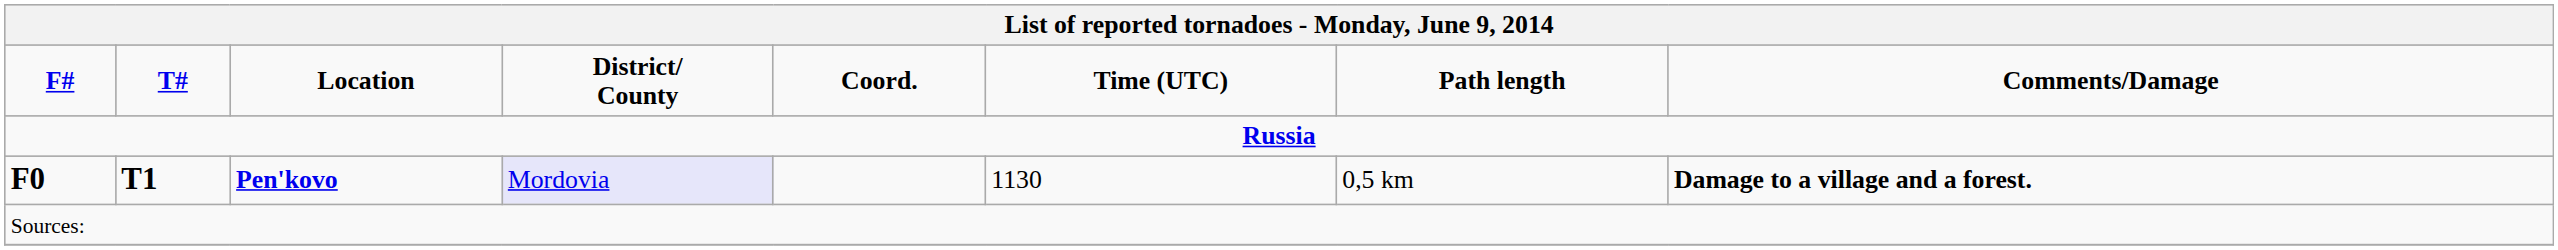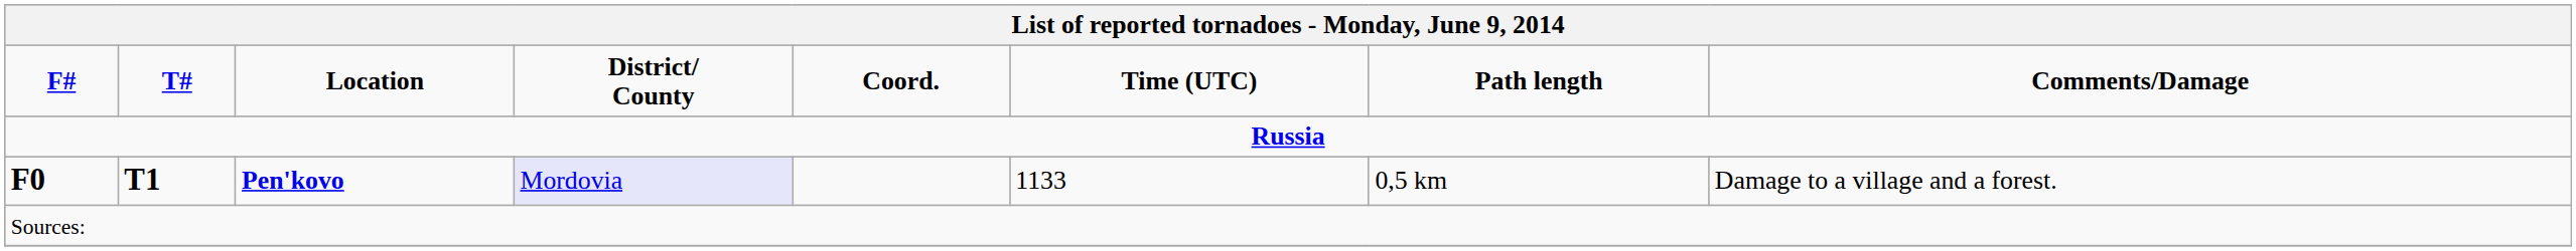F0 | Time (UTC): 1130 -> 1133
F0 | Comments/Damage: bold -> normal
